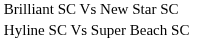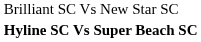row 2 | column 1: normal -> bold
